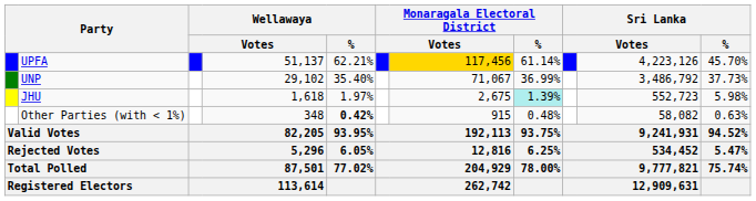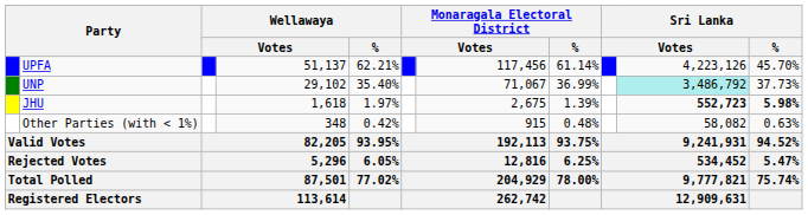UPFA | column 7: gold background -> no background
UNP | column 10: no background -> paleturquoise background
JHU | Monaragala Electoral District / %: paleturquoise background -> no background
JHU | column 10: normal -> bold
JHU | Sri Lanka / %: normal -> bold
Other Parties (with < 1%) | Wellawaya / %: bold -> normal
